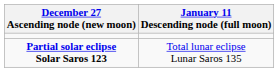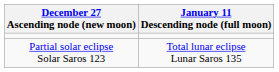row 3 | December 27 Ascending node (new moon): bold -> normal
